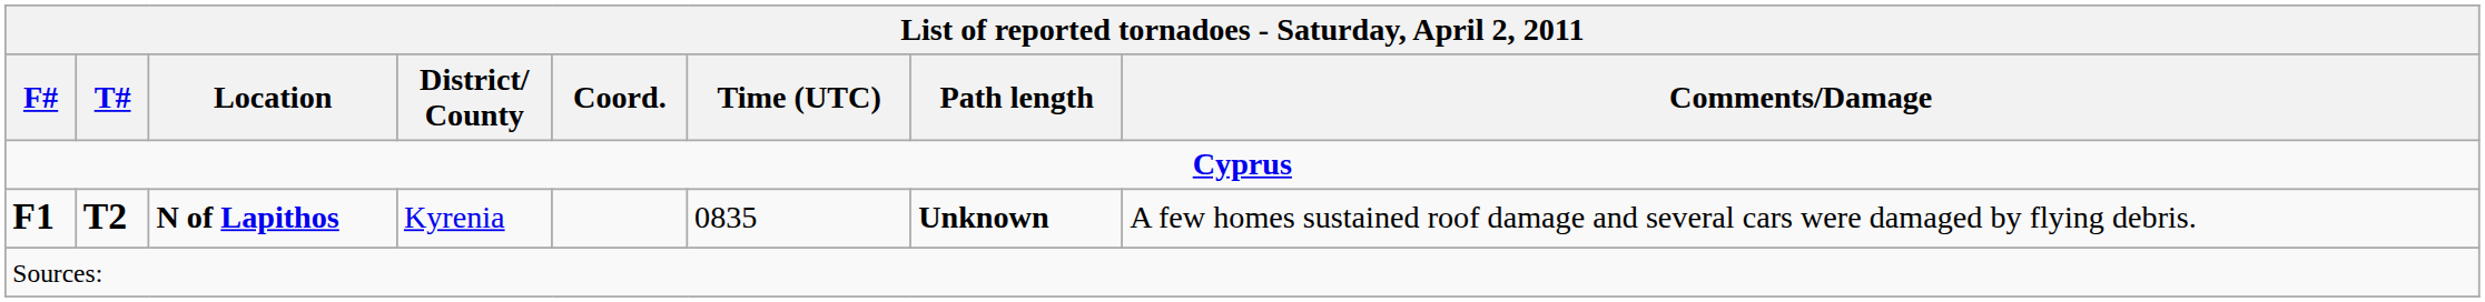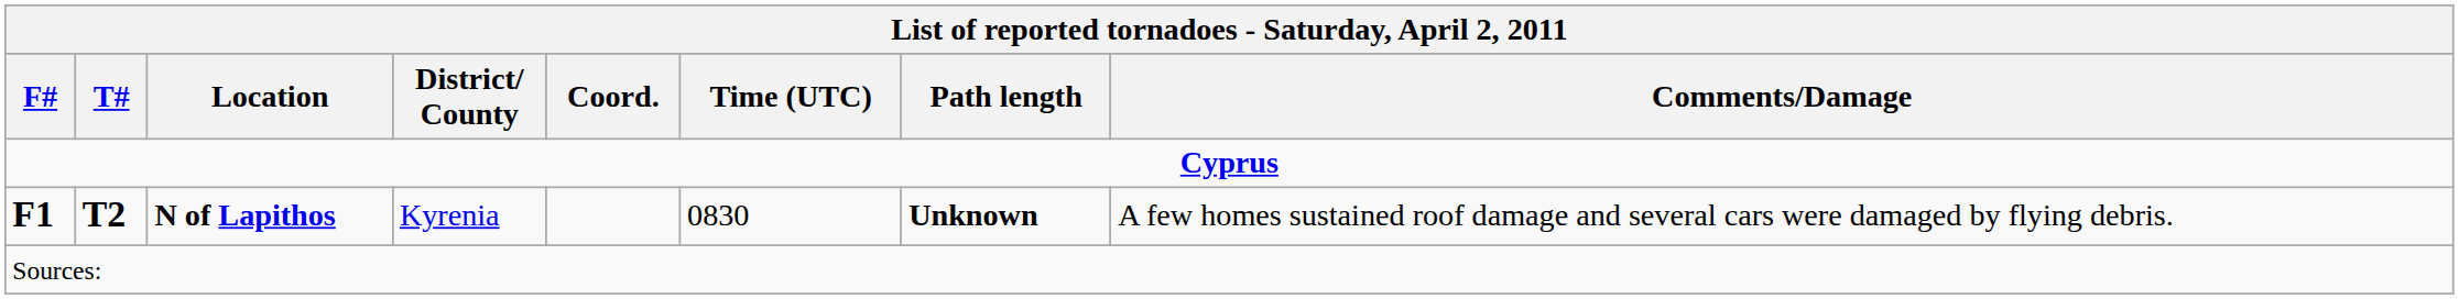F1 | Time (UTC): 0835 -> 0830
